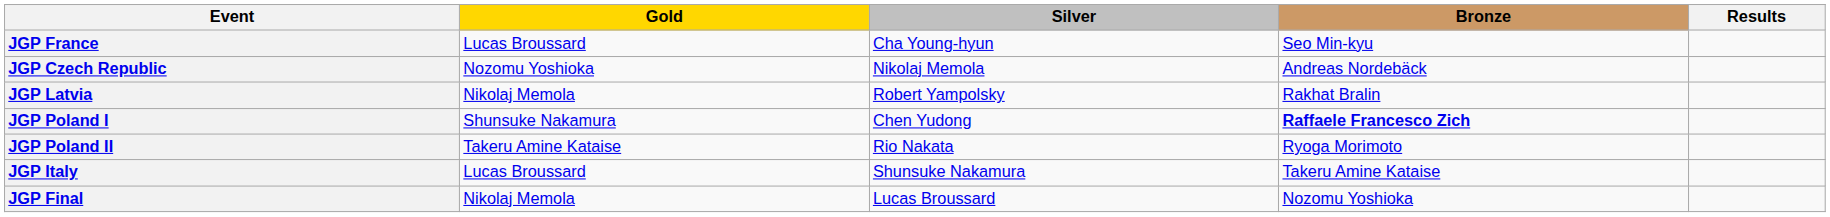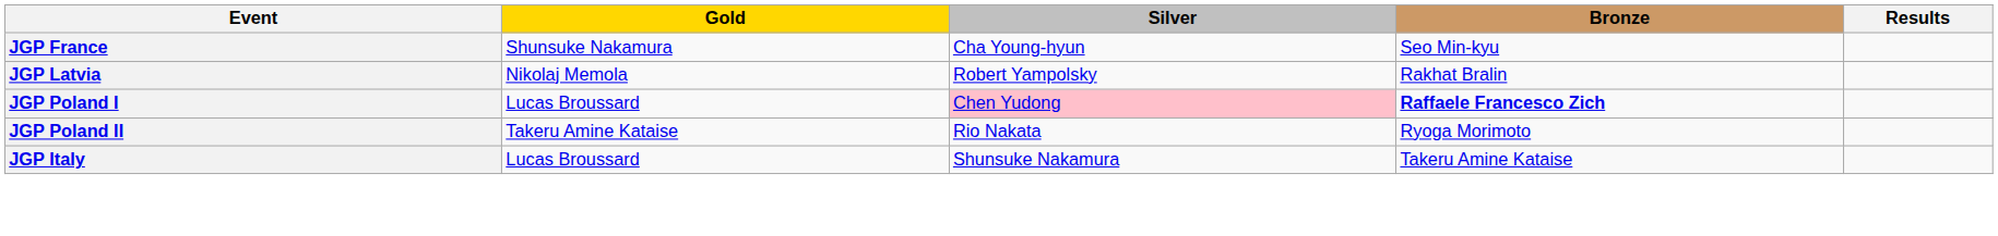JGP France | Gold: Lucas Broussard -> Shunsuke Nakamura
- row: JGP Czech Republic | Nozomu Yoshioka | Nikolaj Memola | Andreas Nordebäck
JGP Poland I | Gold: Shunsuke Nakamura -> Lucas Broussard
JGP Poland I | Silver: no background -> pink background
- row: JGP Final | Nikolaj Memola | Lucas Broussard | Nozomu Yoshioka
